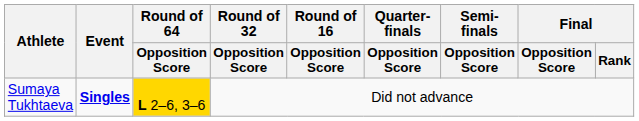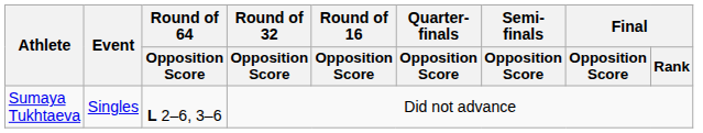Sumaya Tukhtaeva | Event: bold -> normal
Sumaya Tukhtaeva | Round of 64 / Opposition Score: gold background -> no background
